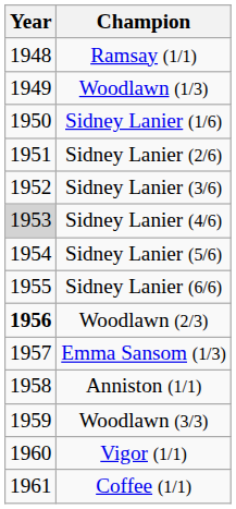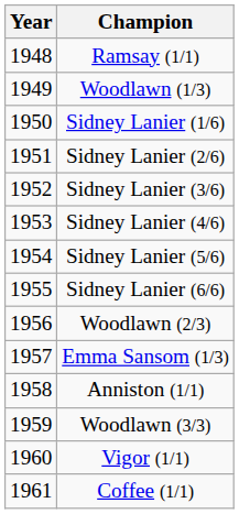Sidney Lanier (4/6) | Year: lightgrey background -> no background
Woodlawn (2/3) | Year: bold -> normal
